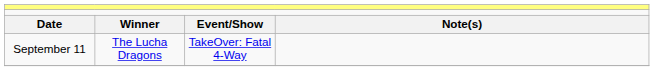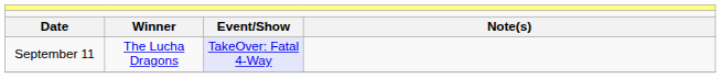September 11 | column 3: no background -> lavender background
